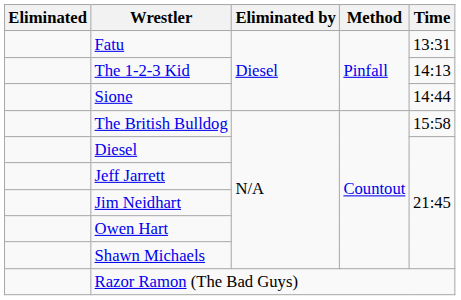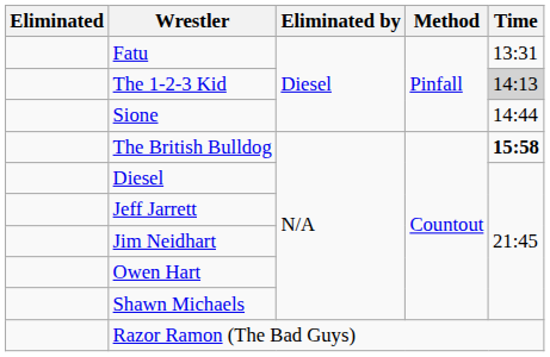The 1-2-3 Kid | Time: no background -> lightgrey background
The British Bulldog | Time: normal -> bold
